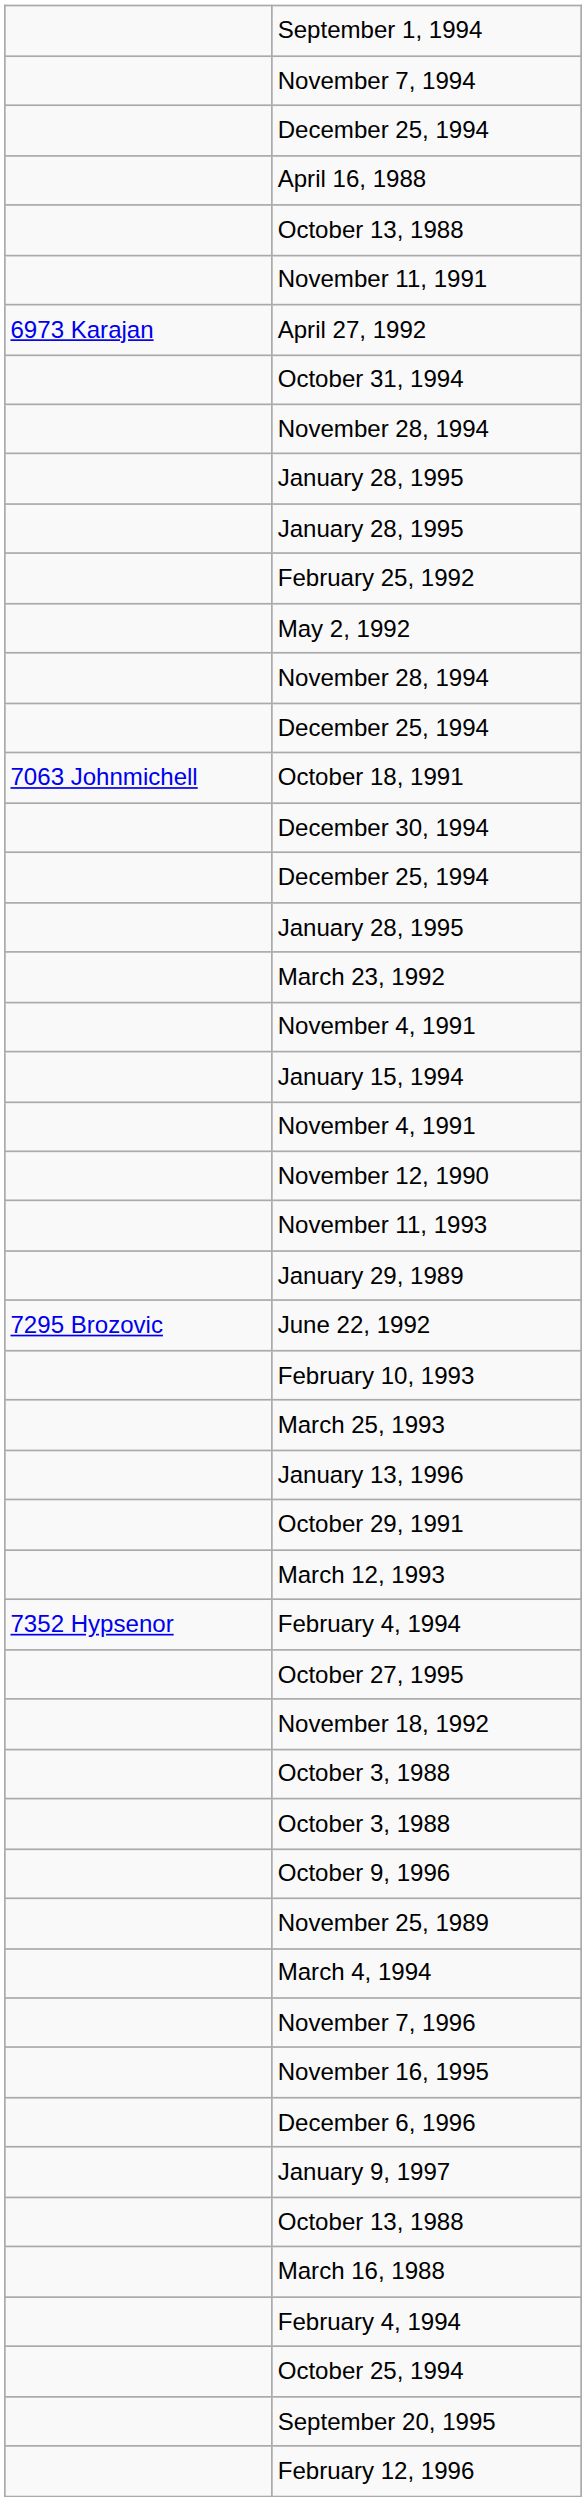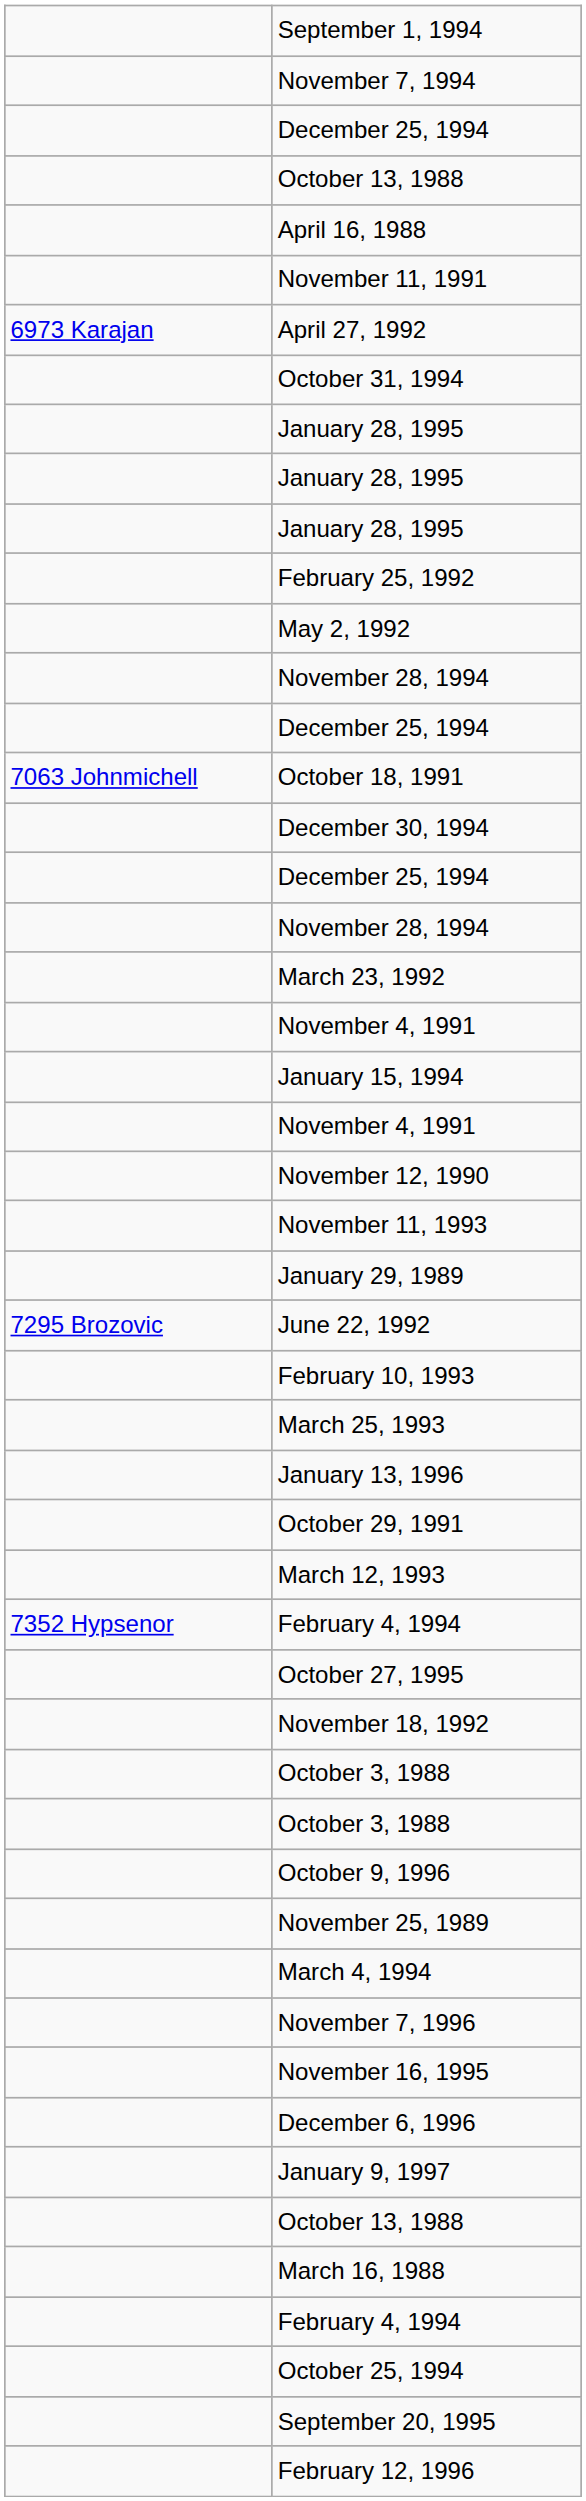row 4 | column 2: April 16, 1988 -> October 13, 1988
row 5 | column 2: October 13, 1988 -> April 16, 1988
row 9 | column 2: November 28, 1994 -> January 28, 1995
row 19 | column 2: January 28, 1995 -> November 28, 1994
